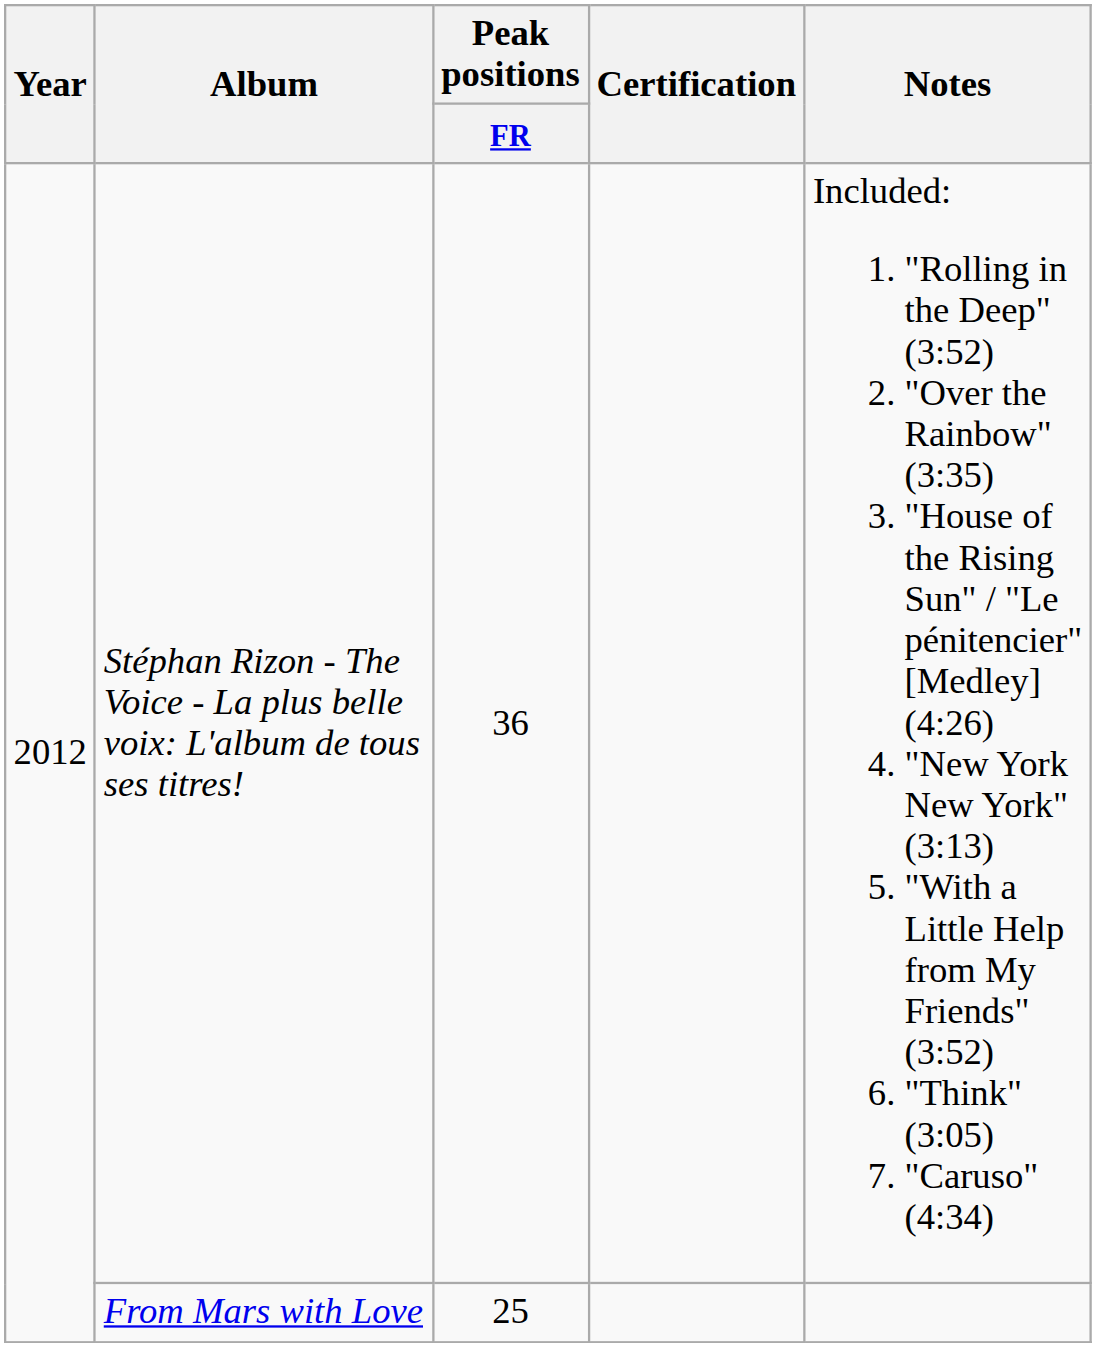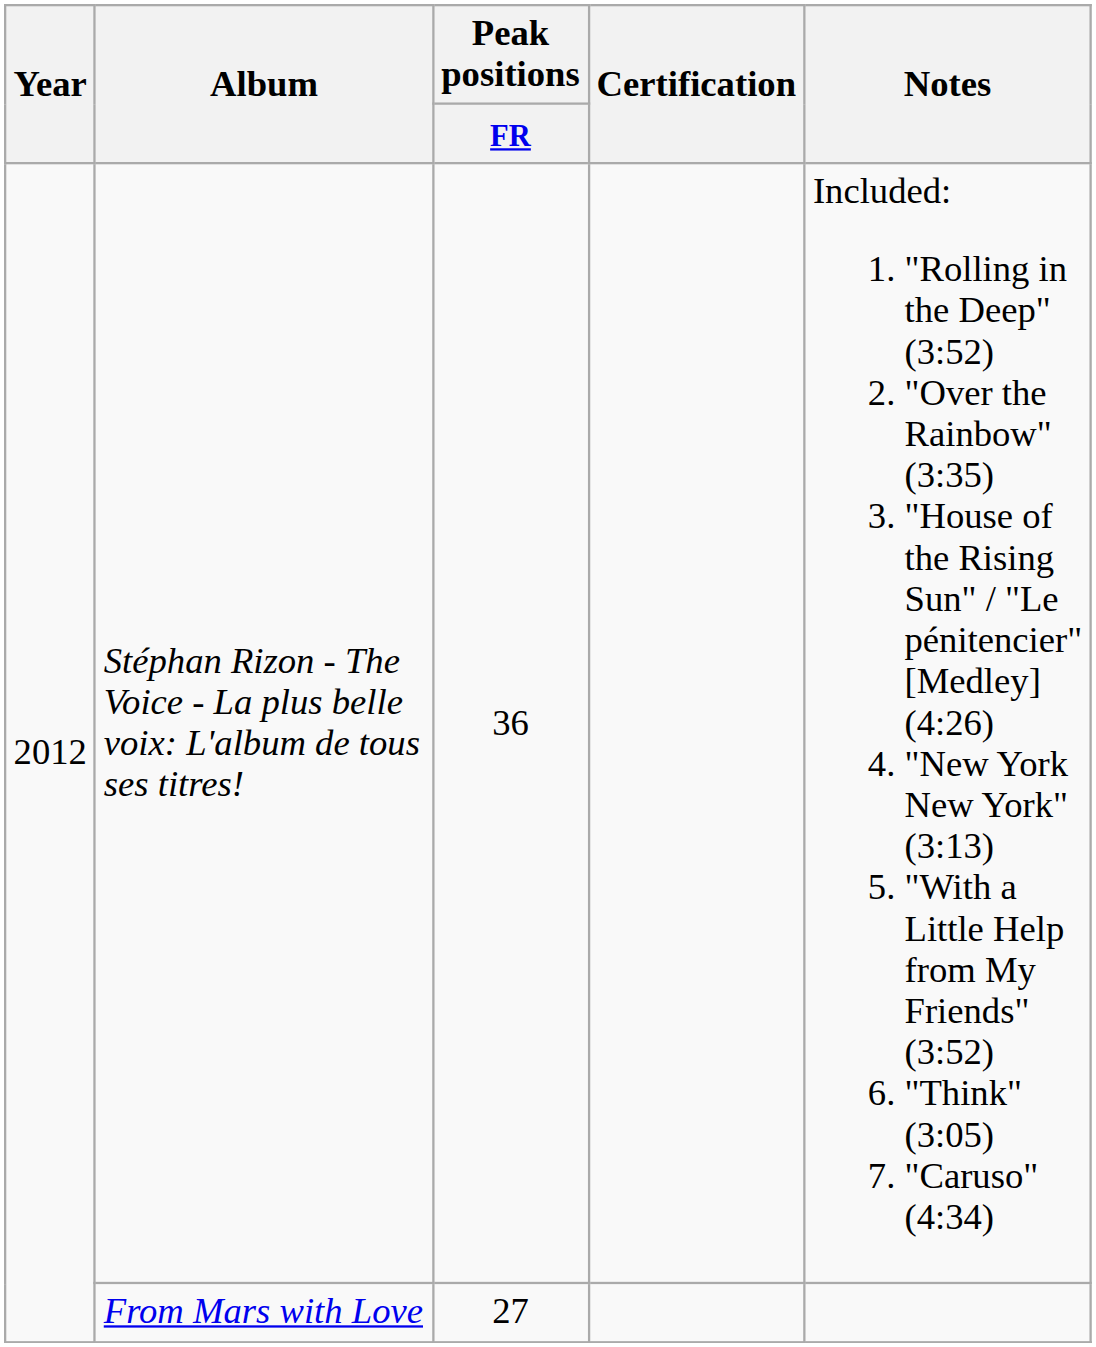From Mars with Love | Peak positions / FR: 25 -> 27
